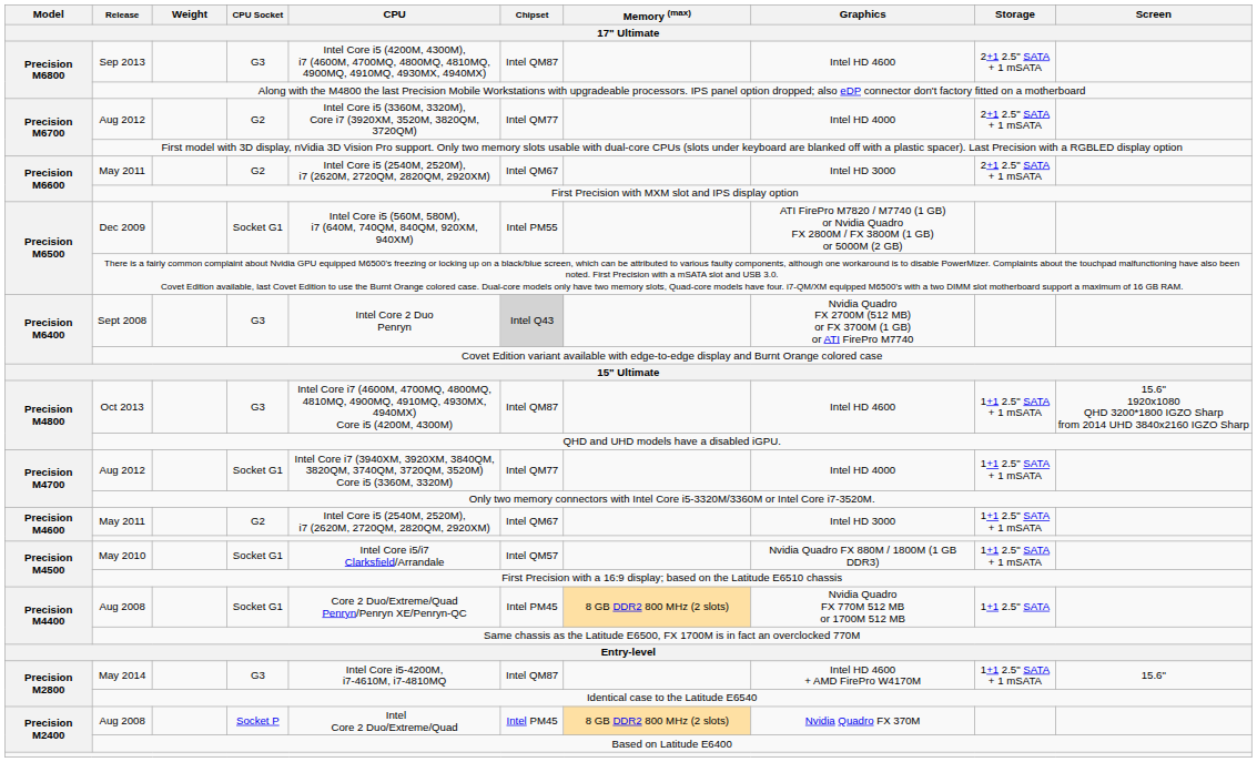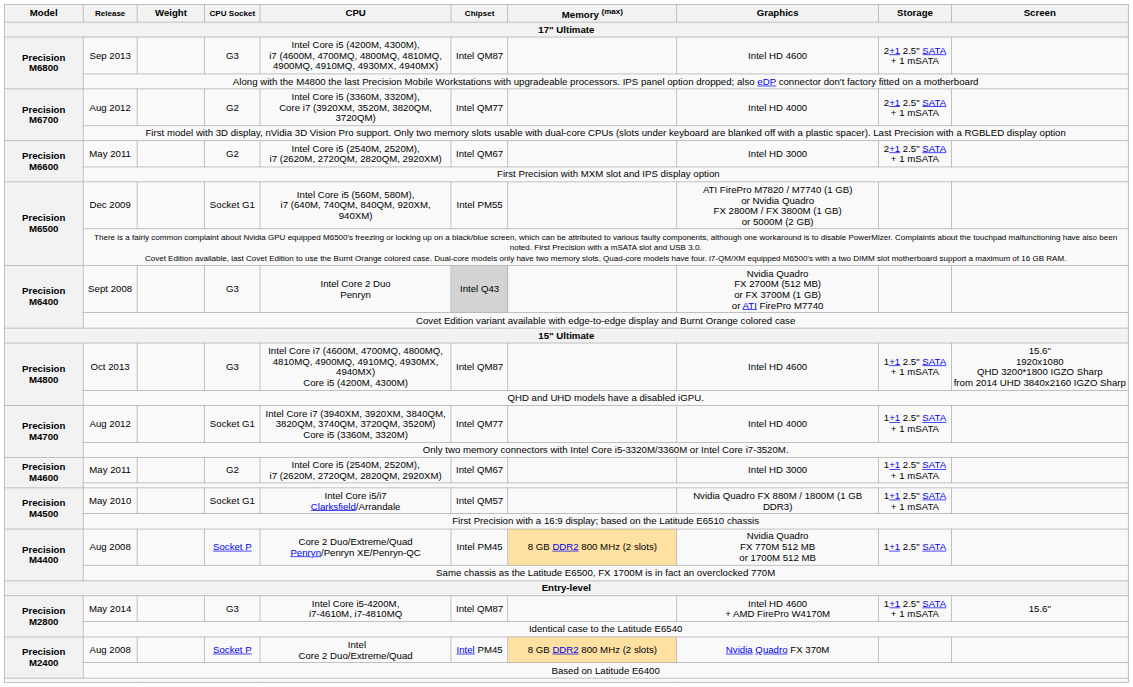Precision M4400 / Aug 2008 | CPU Socket: Socket G1 -> Socket P
